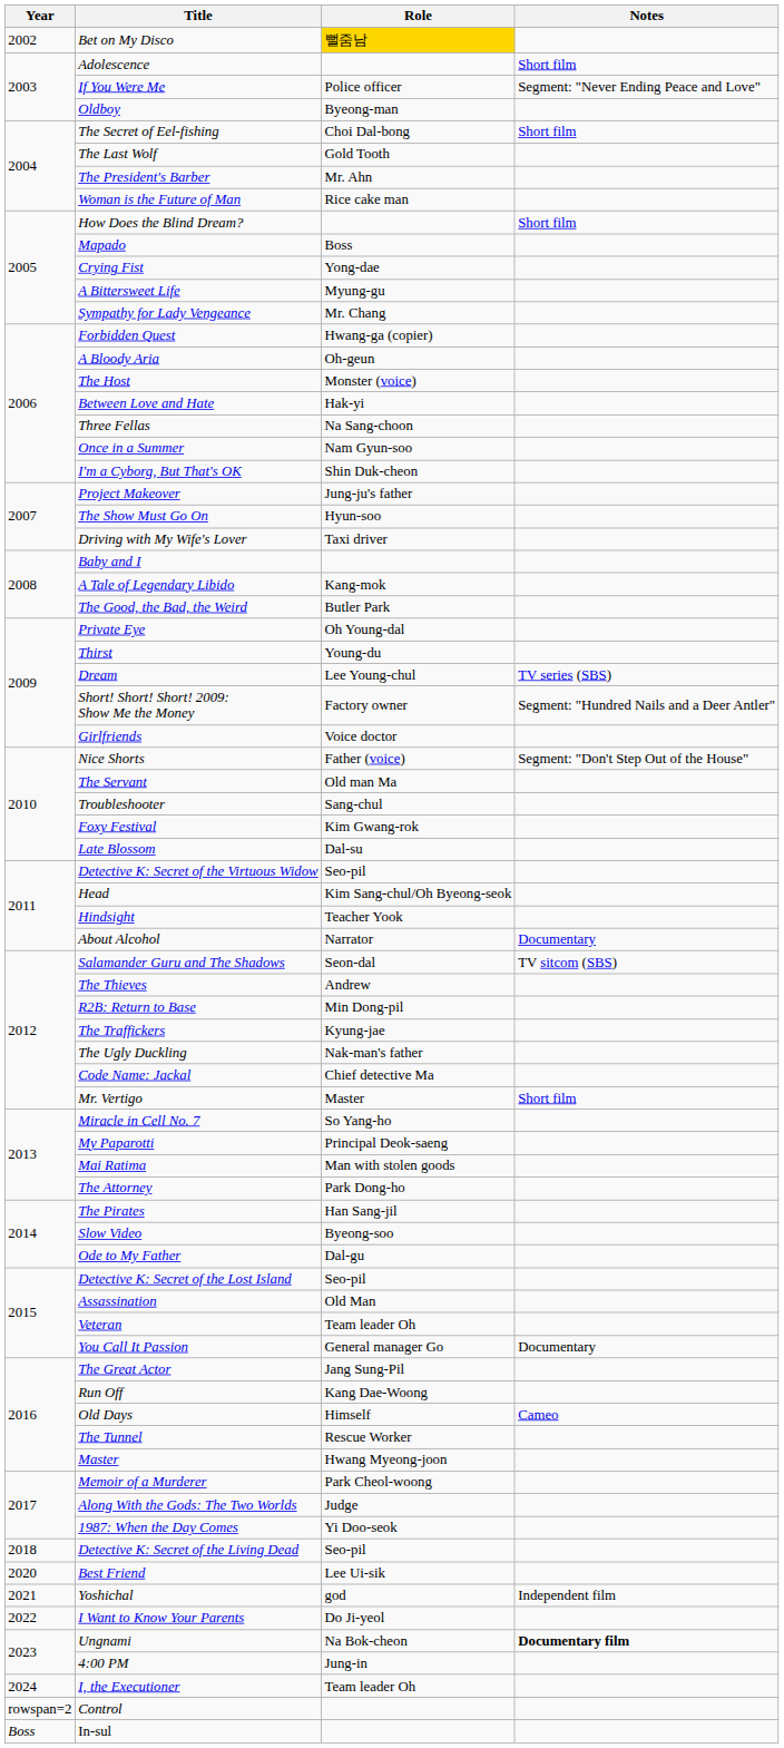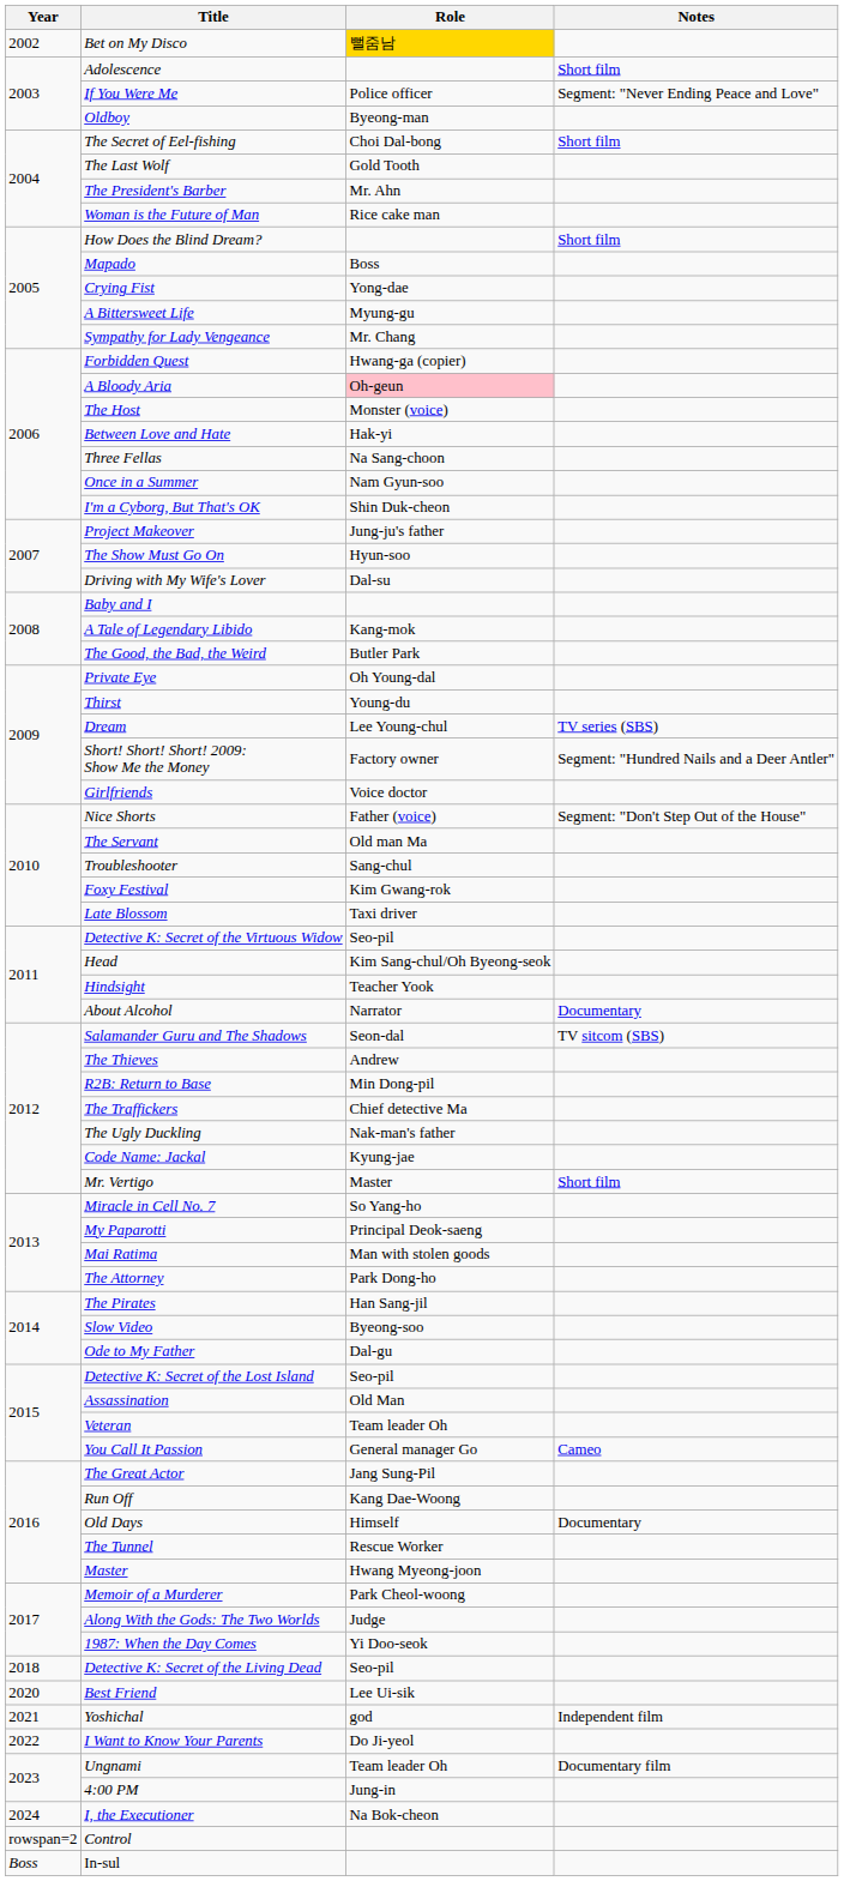A Bloody Aria | Role: no background -> pink background
Driving with My Wife's Lover | Role: Taxi driver -> Dal-su
Late Blossom | Role: Dal-su -> Taxi driver
The Traffickers | Role: Kyung-jae -> Chief detective Ma
Code Name: Jackal | Role: Chief detective Ma -> Kyung-jae
You Call It Passion | Notes: Documentary -> Cameo
Old Days | Notes: Cameo -> Documentary
Ungnami | Role: Na Bok-cheon -> Team leader Oh
Ungnami | Notes: bold -> normal
I, the Executioner | Role: Team leader Oh -> Na Bok-cheon
